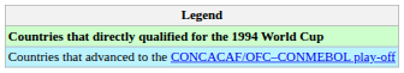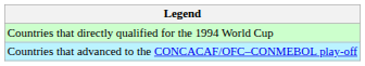row 2 | column 1: bold -> normal
